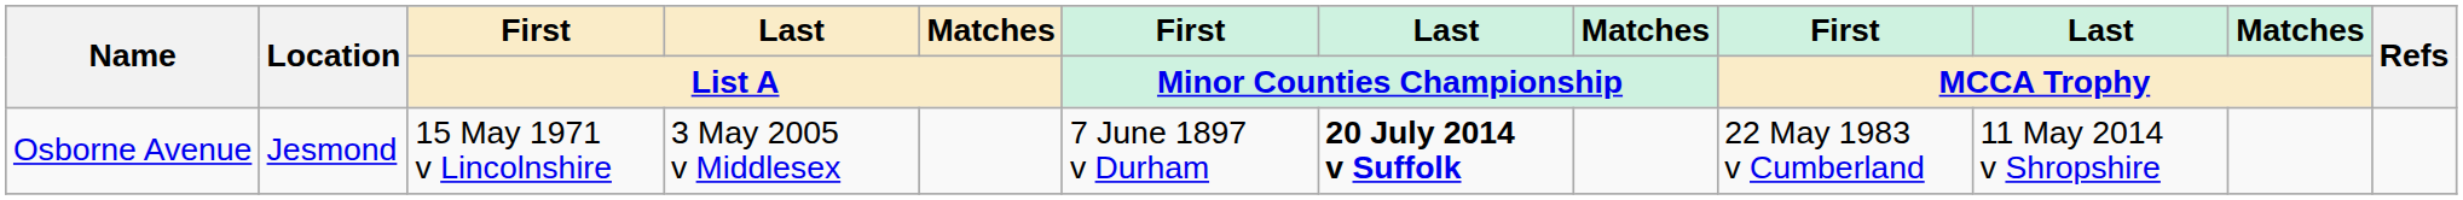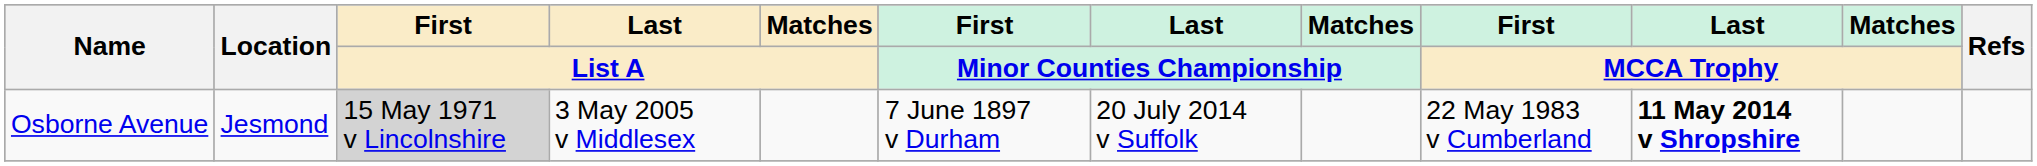Osborne Avenue | First / List A: no background -> lightgrey background
Osborne Avenue | Last / Minor Counties Championship: bold -> normal
Osborne Avenue | Last / MCCA Trophy: normal -> bold
